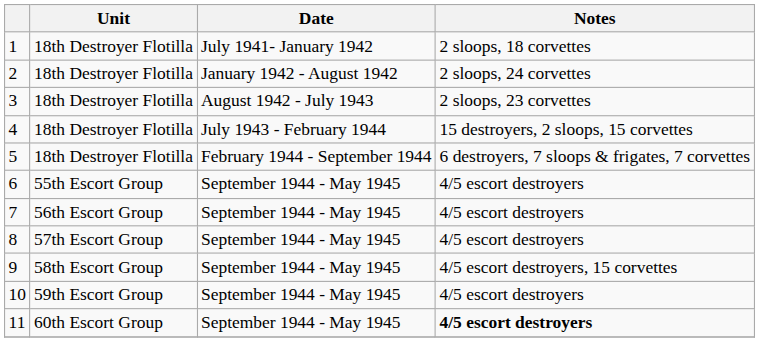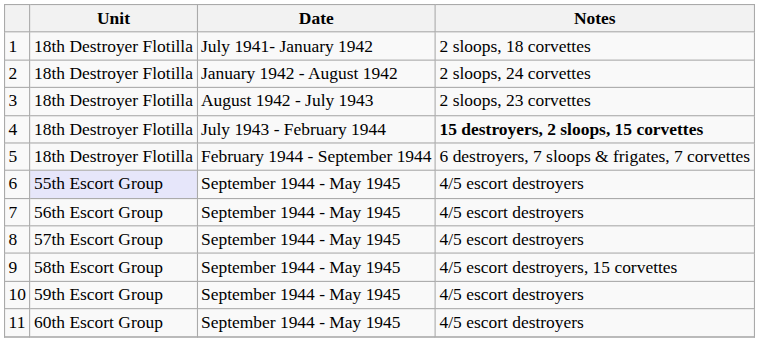4 | Notes: normal -> bold
6 | Unit: no background -> lavender background
11 | Notes: bold -> normal
